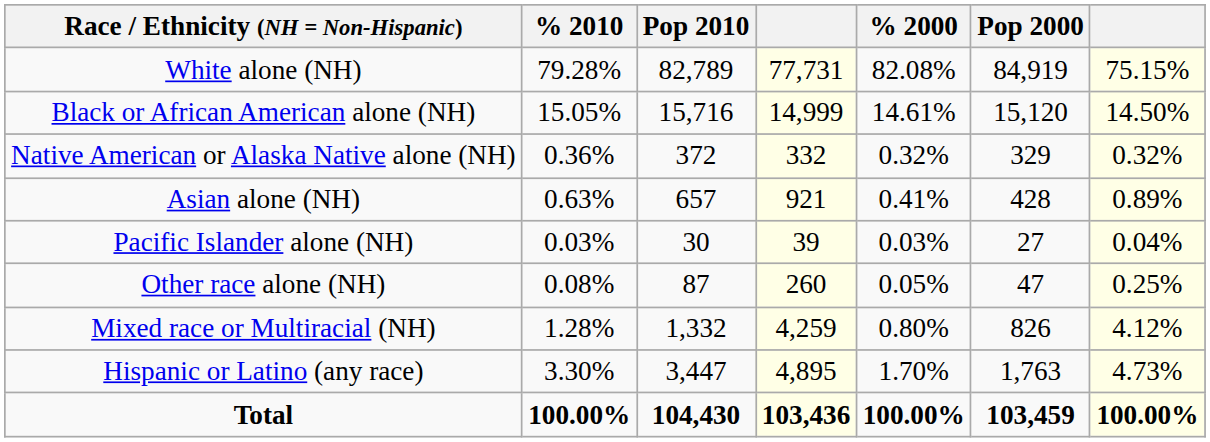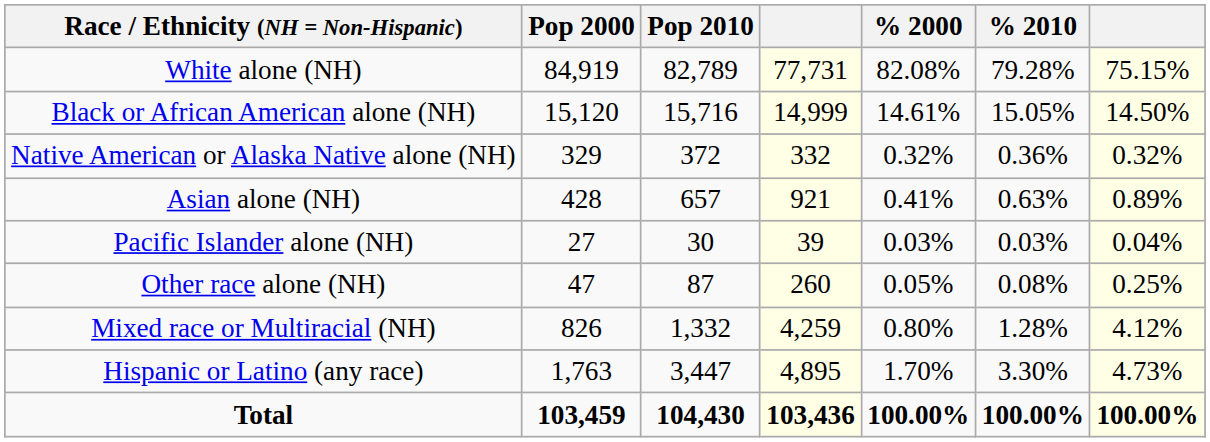columns swapped: Pop 2000 <-> % 2010
